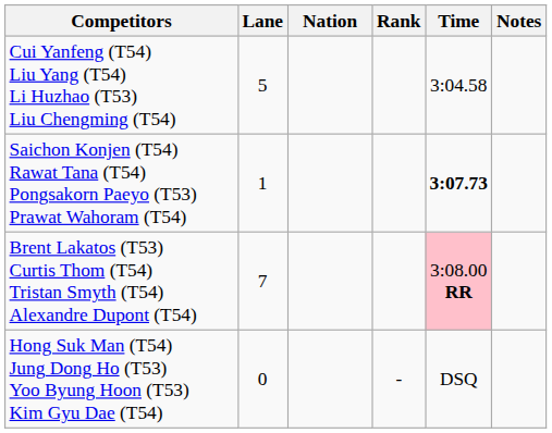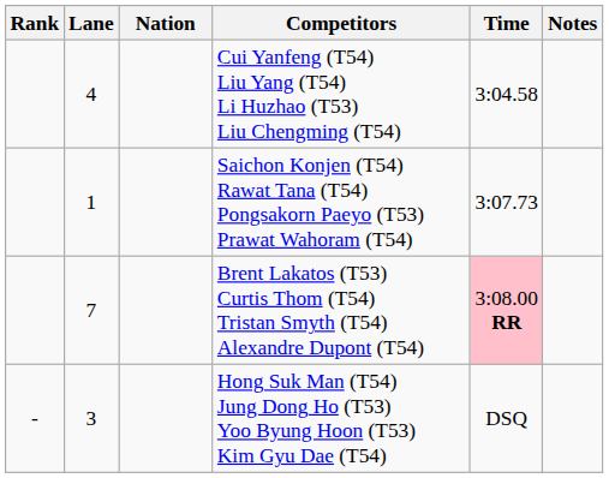columns swapped: Rank <-> Competitors
row 2 | Lane: 5 -> 4
row 3 | Time: bold -> normal
row 5 | Lane: 0 -> 3
